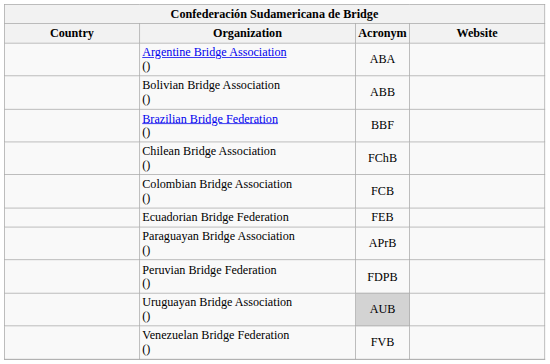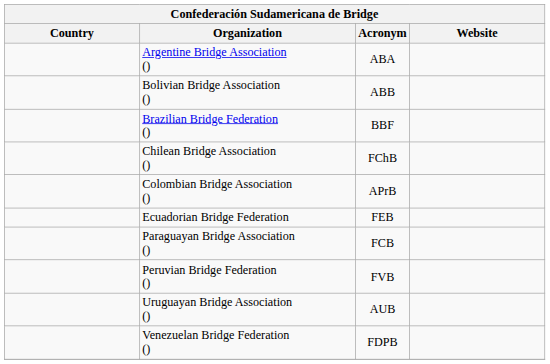Colombian Bridge Association () | Acronym: FCB -> APrB
Paraguayan Bridge Association () | Acronym: APrB -> FCB
Peruvian Bridge Federation () | Acronym: FDPB -> FVB
Uruguayan Bridge Association () | Acronym: lightgrey background -> no background
Venezuelan Bridge Federation () | Acronym: FVB -> FDPB
